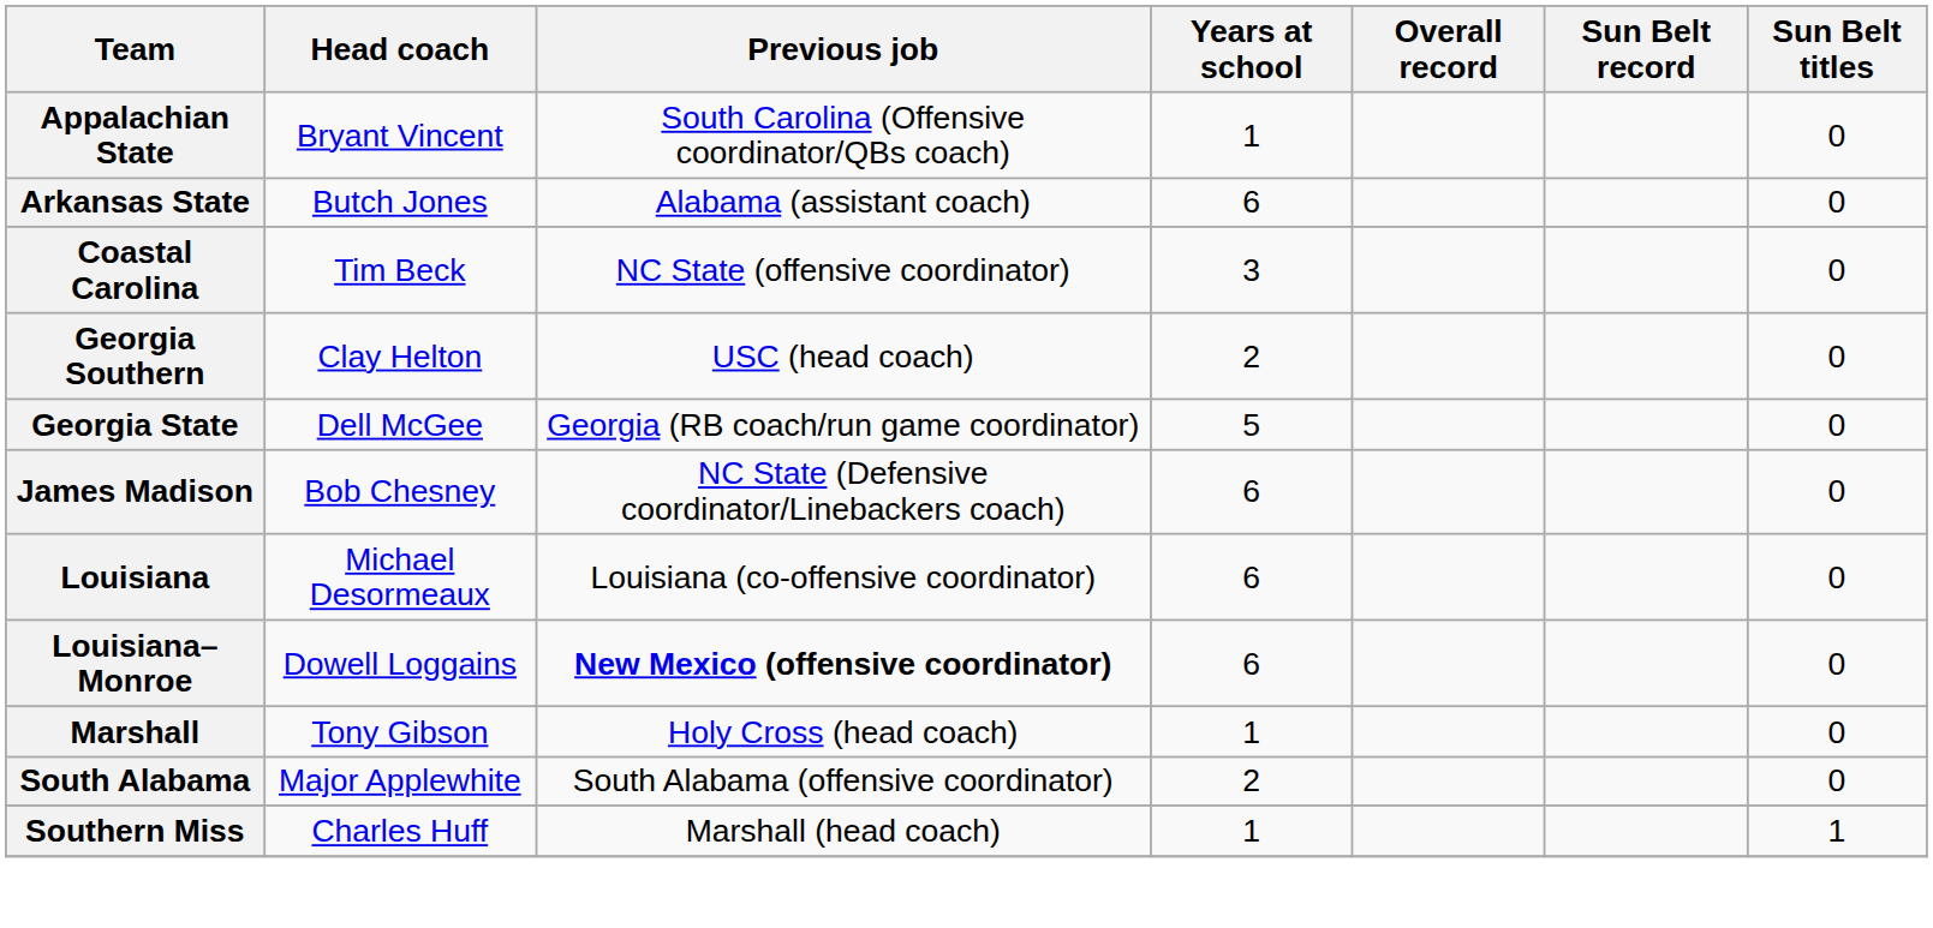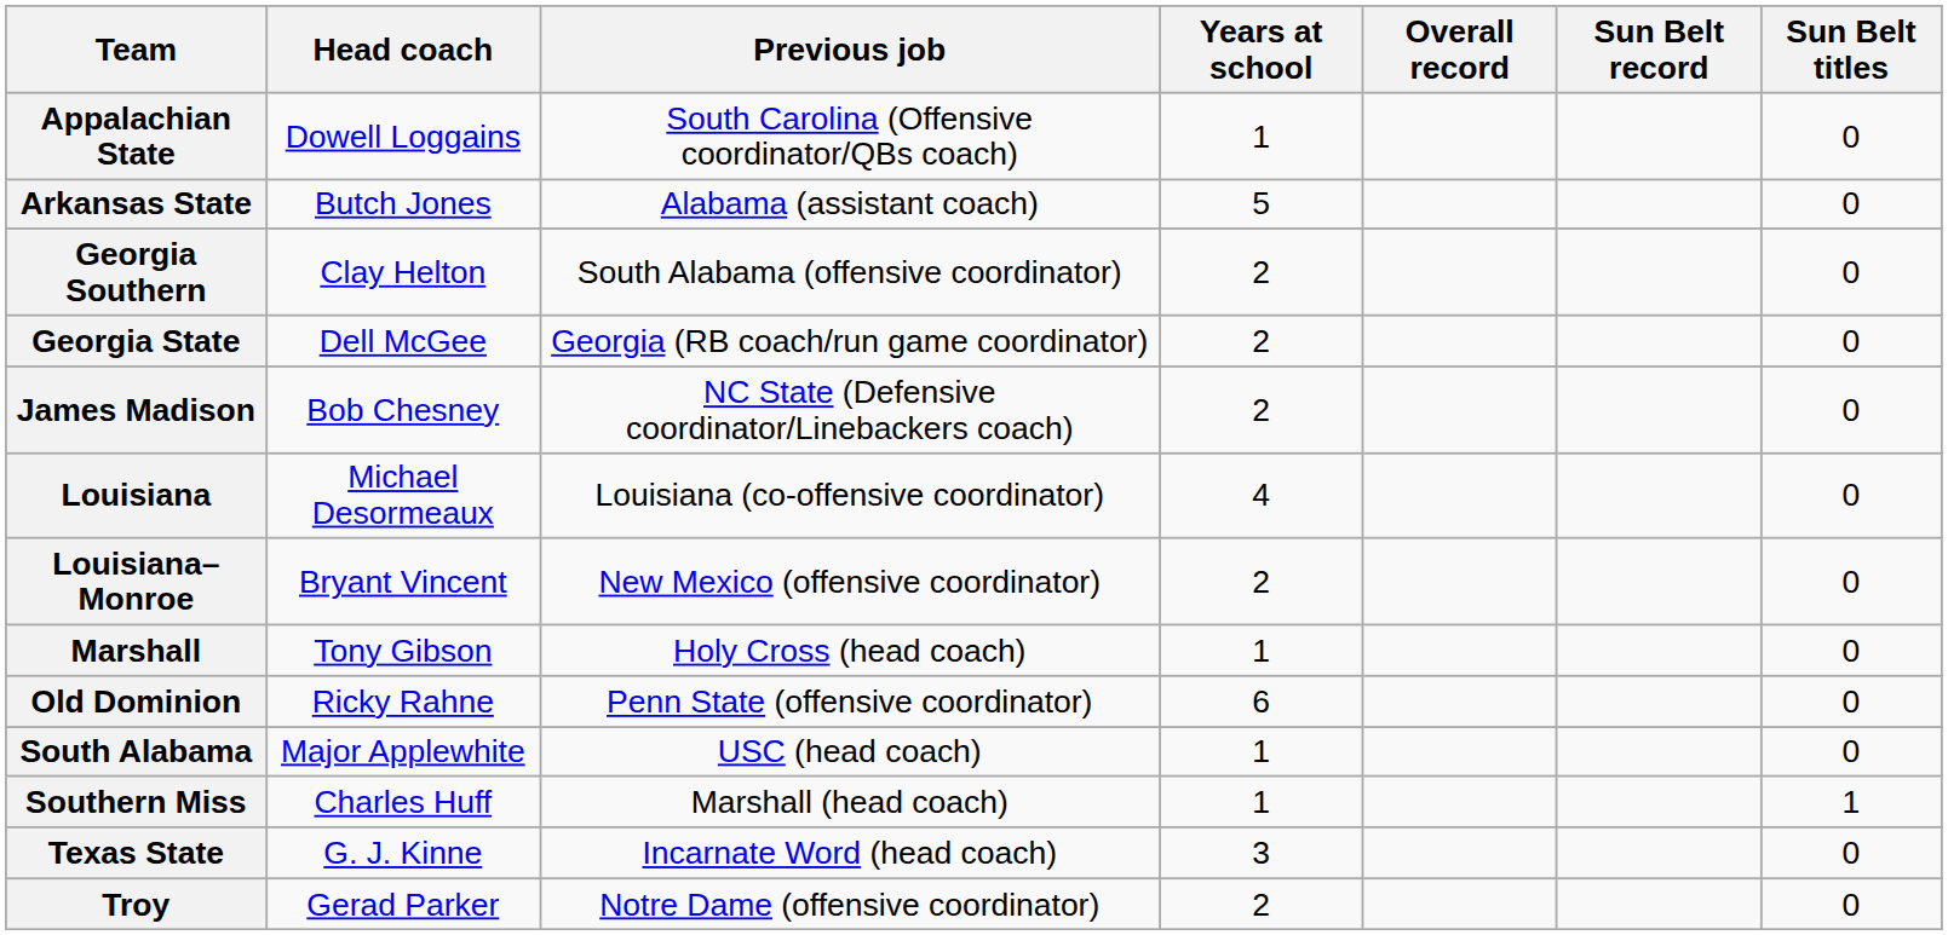Appalachian State | Head coach: Bryant Vincent -> Dowell Loggains
Arkansas State | Years at school: 6 -> 5
- row: Coastal Carolina | Tim Beck | NC State (offensive coordinator) | 3 | 0
Georgia Southern | Previous job: USC (head coach) -> South Alabama (offensive coordinator)
Georgia State | Years at school: 5 -> 2
James Madison | Years at school: 6 -> 2
Louisiana | Years at school: 6 -> 4
Louisiana–Monroe | Head coach: Dowell Loggains -> Bryant Vincent
Louisiana–Monroe | Previous job: bold -> normal
Louisiana–Monroe | Years at school: 6 -> 2
+ row: Old Dominion | Ricky Rahne | Penn State (offensive coordinator) | 6 | 0
South Alabama | Previous job: South Alabama (offensive coordinator) -> USC (head coach)
South Alabama | Years at school: 2 -> 1
+ row: Texas State | G. J. Kinne | Incarnate Word (head coach) | 3 | 0
+ row: Troy | Gerad Parker | Notre Dame (offensive coordinator) | 2 | 0
